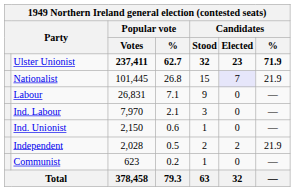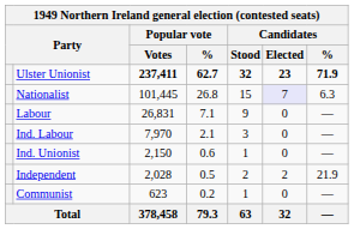Nationalist | Candidates / %: 21.9 -> 6.3
